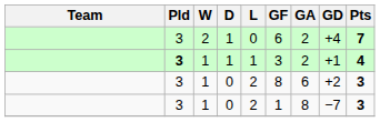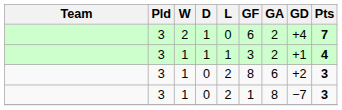row 3 | Pld: bold -> normal
